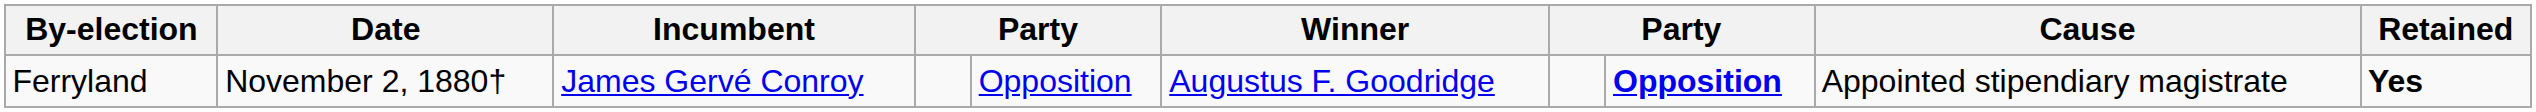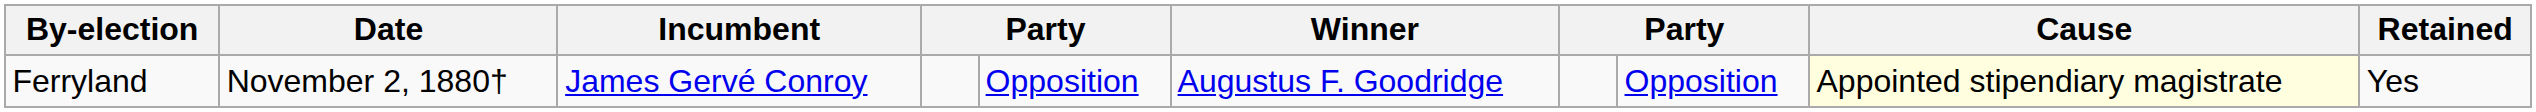Ferryland | column 8: bold -> normal
Ferryland | Cause: no background -> lightyellow background
Ferryland | Retained: bold -> normal
